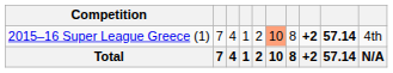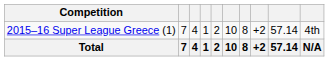2015–16 Super League Greece (1) | column 6: lightsalmon background -> no background
2015–16 Super League Greece (1) | column 8: bold -> normal
2015–16 Super League Greece (1) | column 9: bold -> normal
